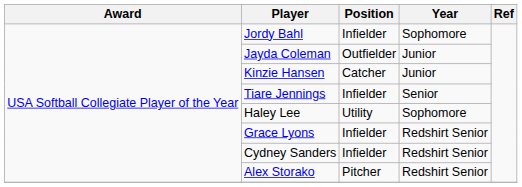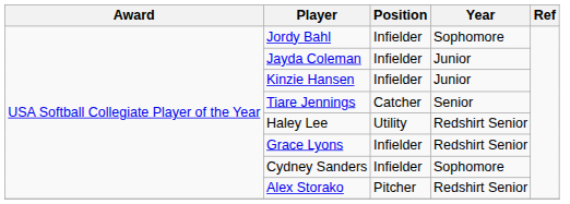Jayda Coleman | Position: Outfielder -> Infielder
Kinzie Hansen | Position: Catcher -> Infielder
Tiare Jennings | Position: Infielder -> Catcher
Haley Lee | Year: Sophomore -> Redshirt Senior
Cydney Sanders | Year: Redshirt Senior -> Sophomore
